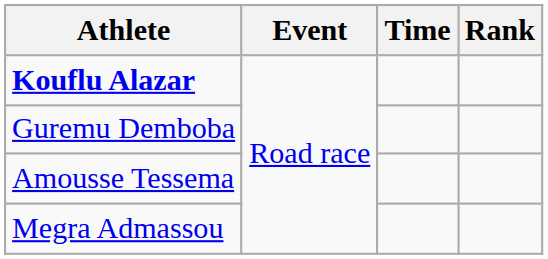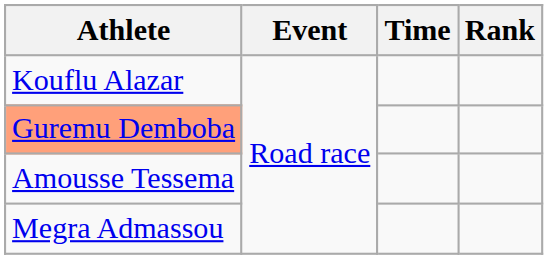Kouflu Alazar | Athlete: bold -> normal
Guremu Demboba | Athlete: no background -> lightsalmon background
